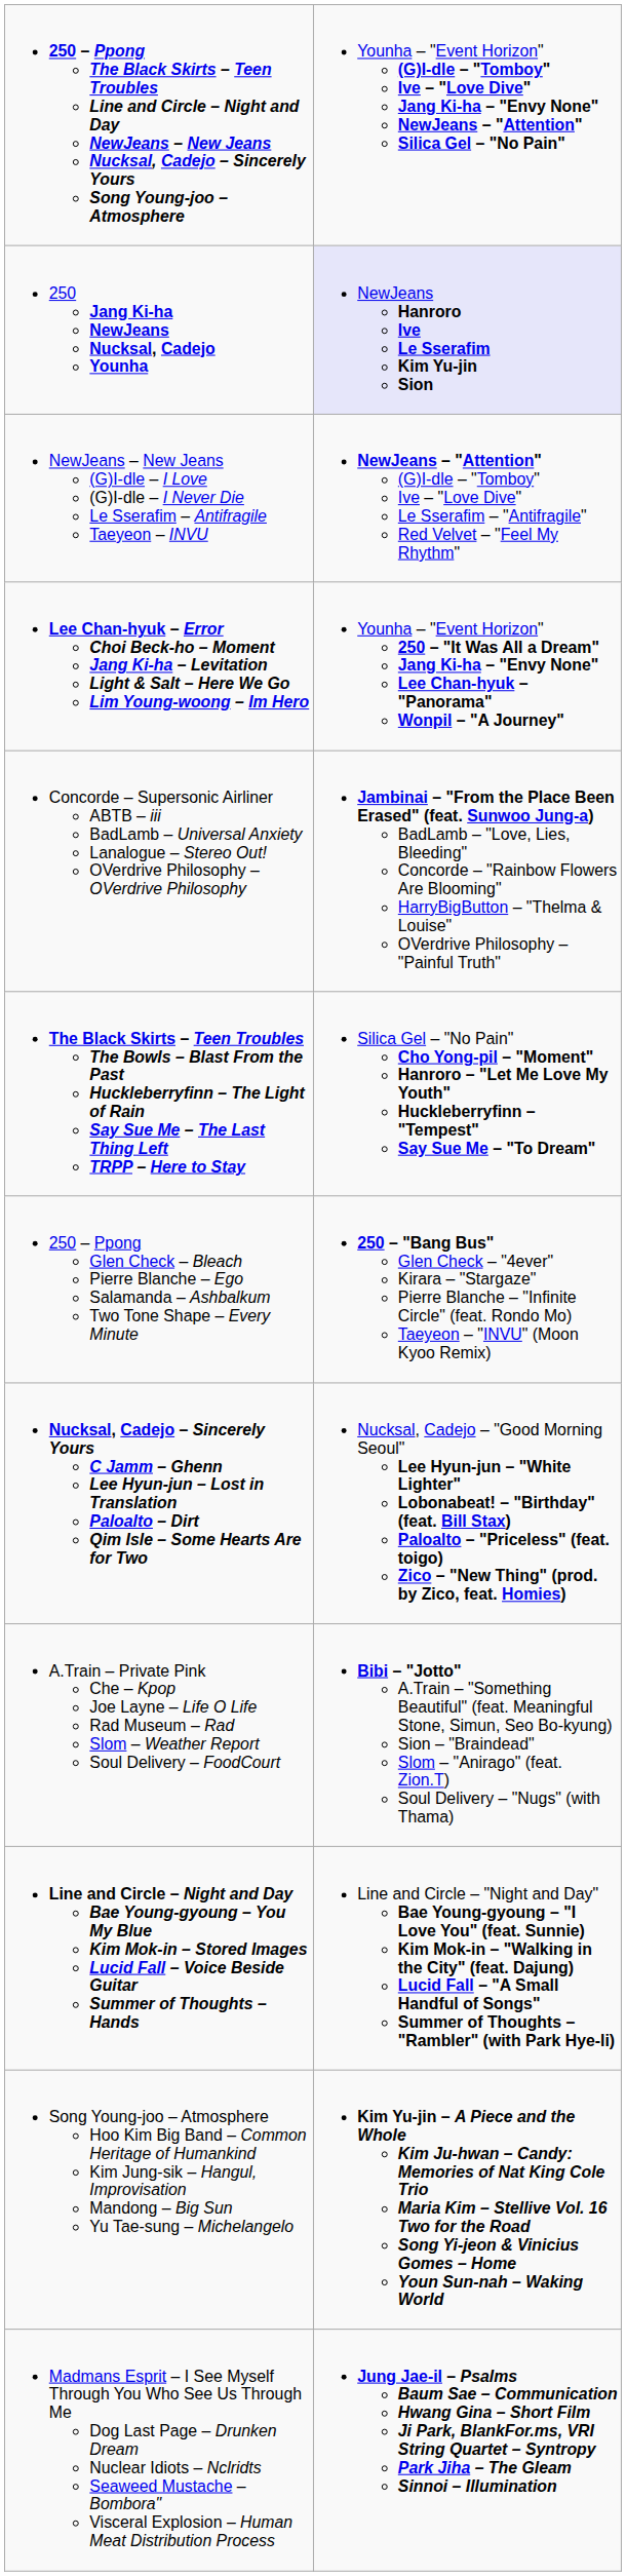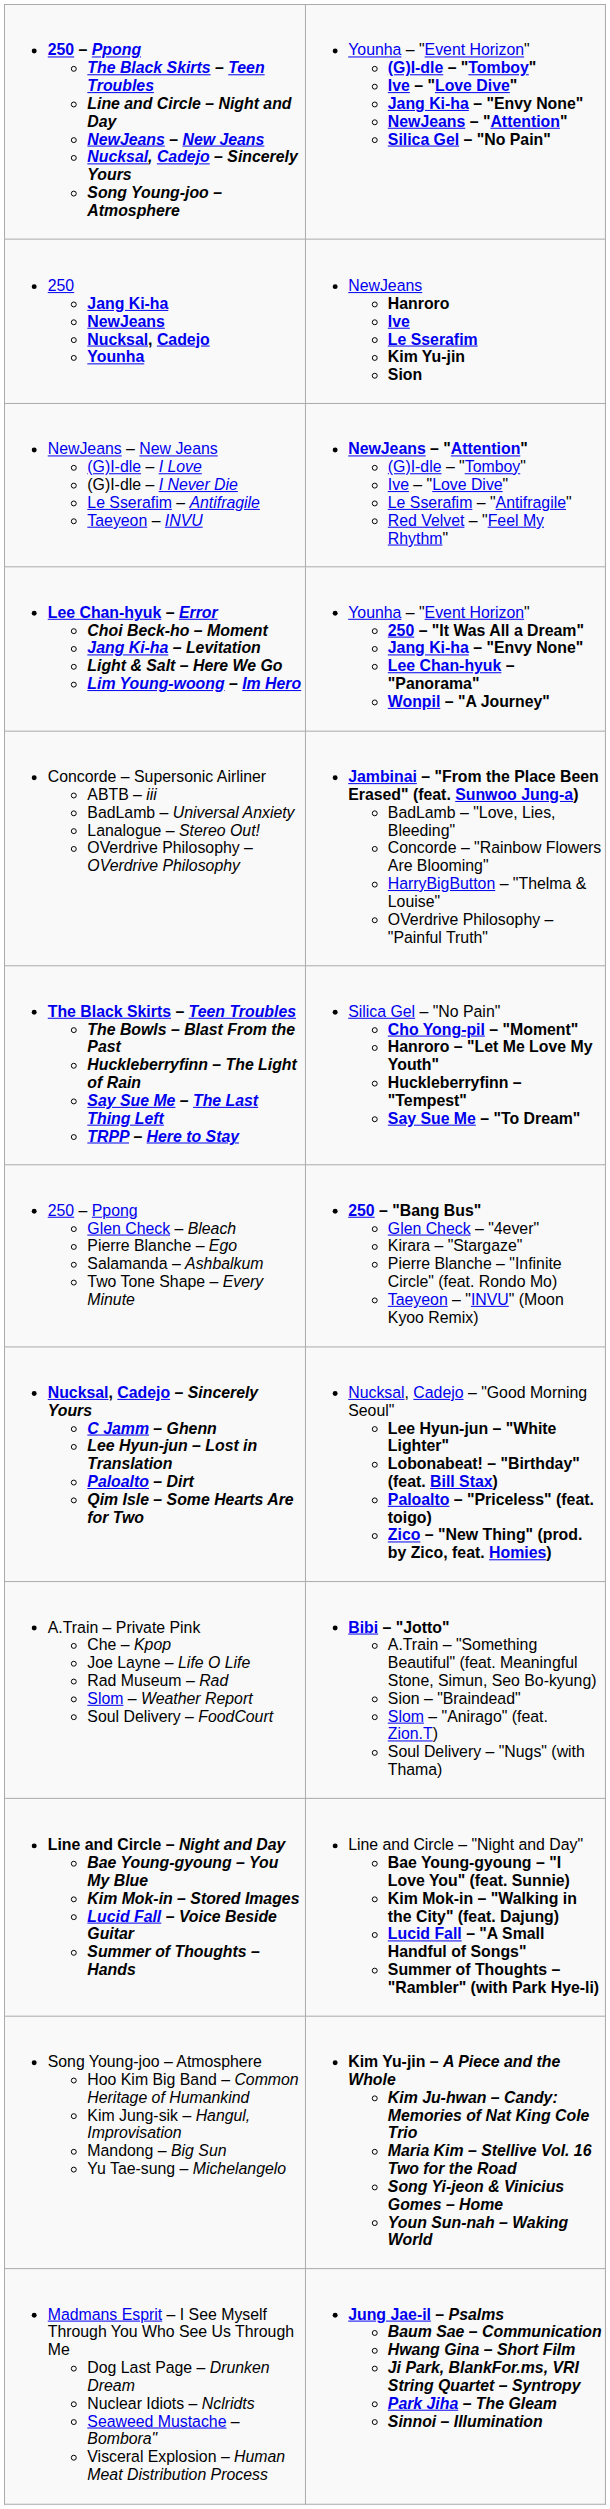250 Jang Ki-ha NewJeans Nucksal, Cadejo Younha | column 2: lavender background -> no background
